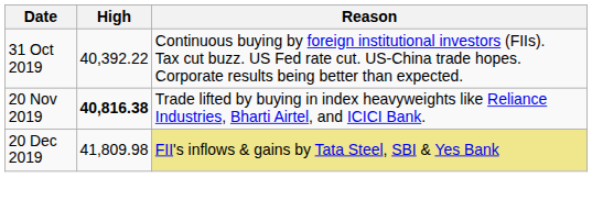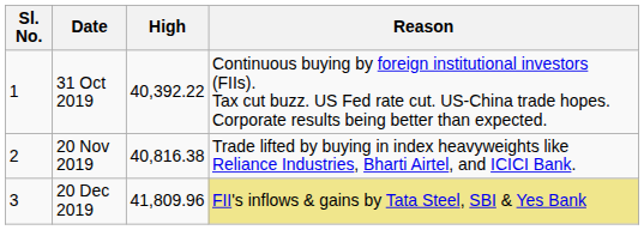+ column: Sl. No. | 1 | 2 | 3
20 Nov 2019 | High: bold -> normal
20 Dec 2019 | High: 41,809.98 -> 41,809.96
